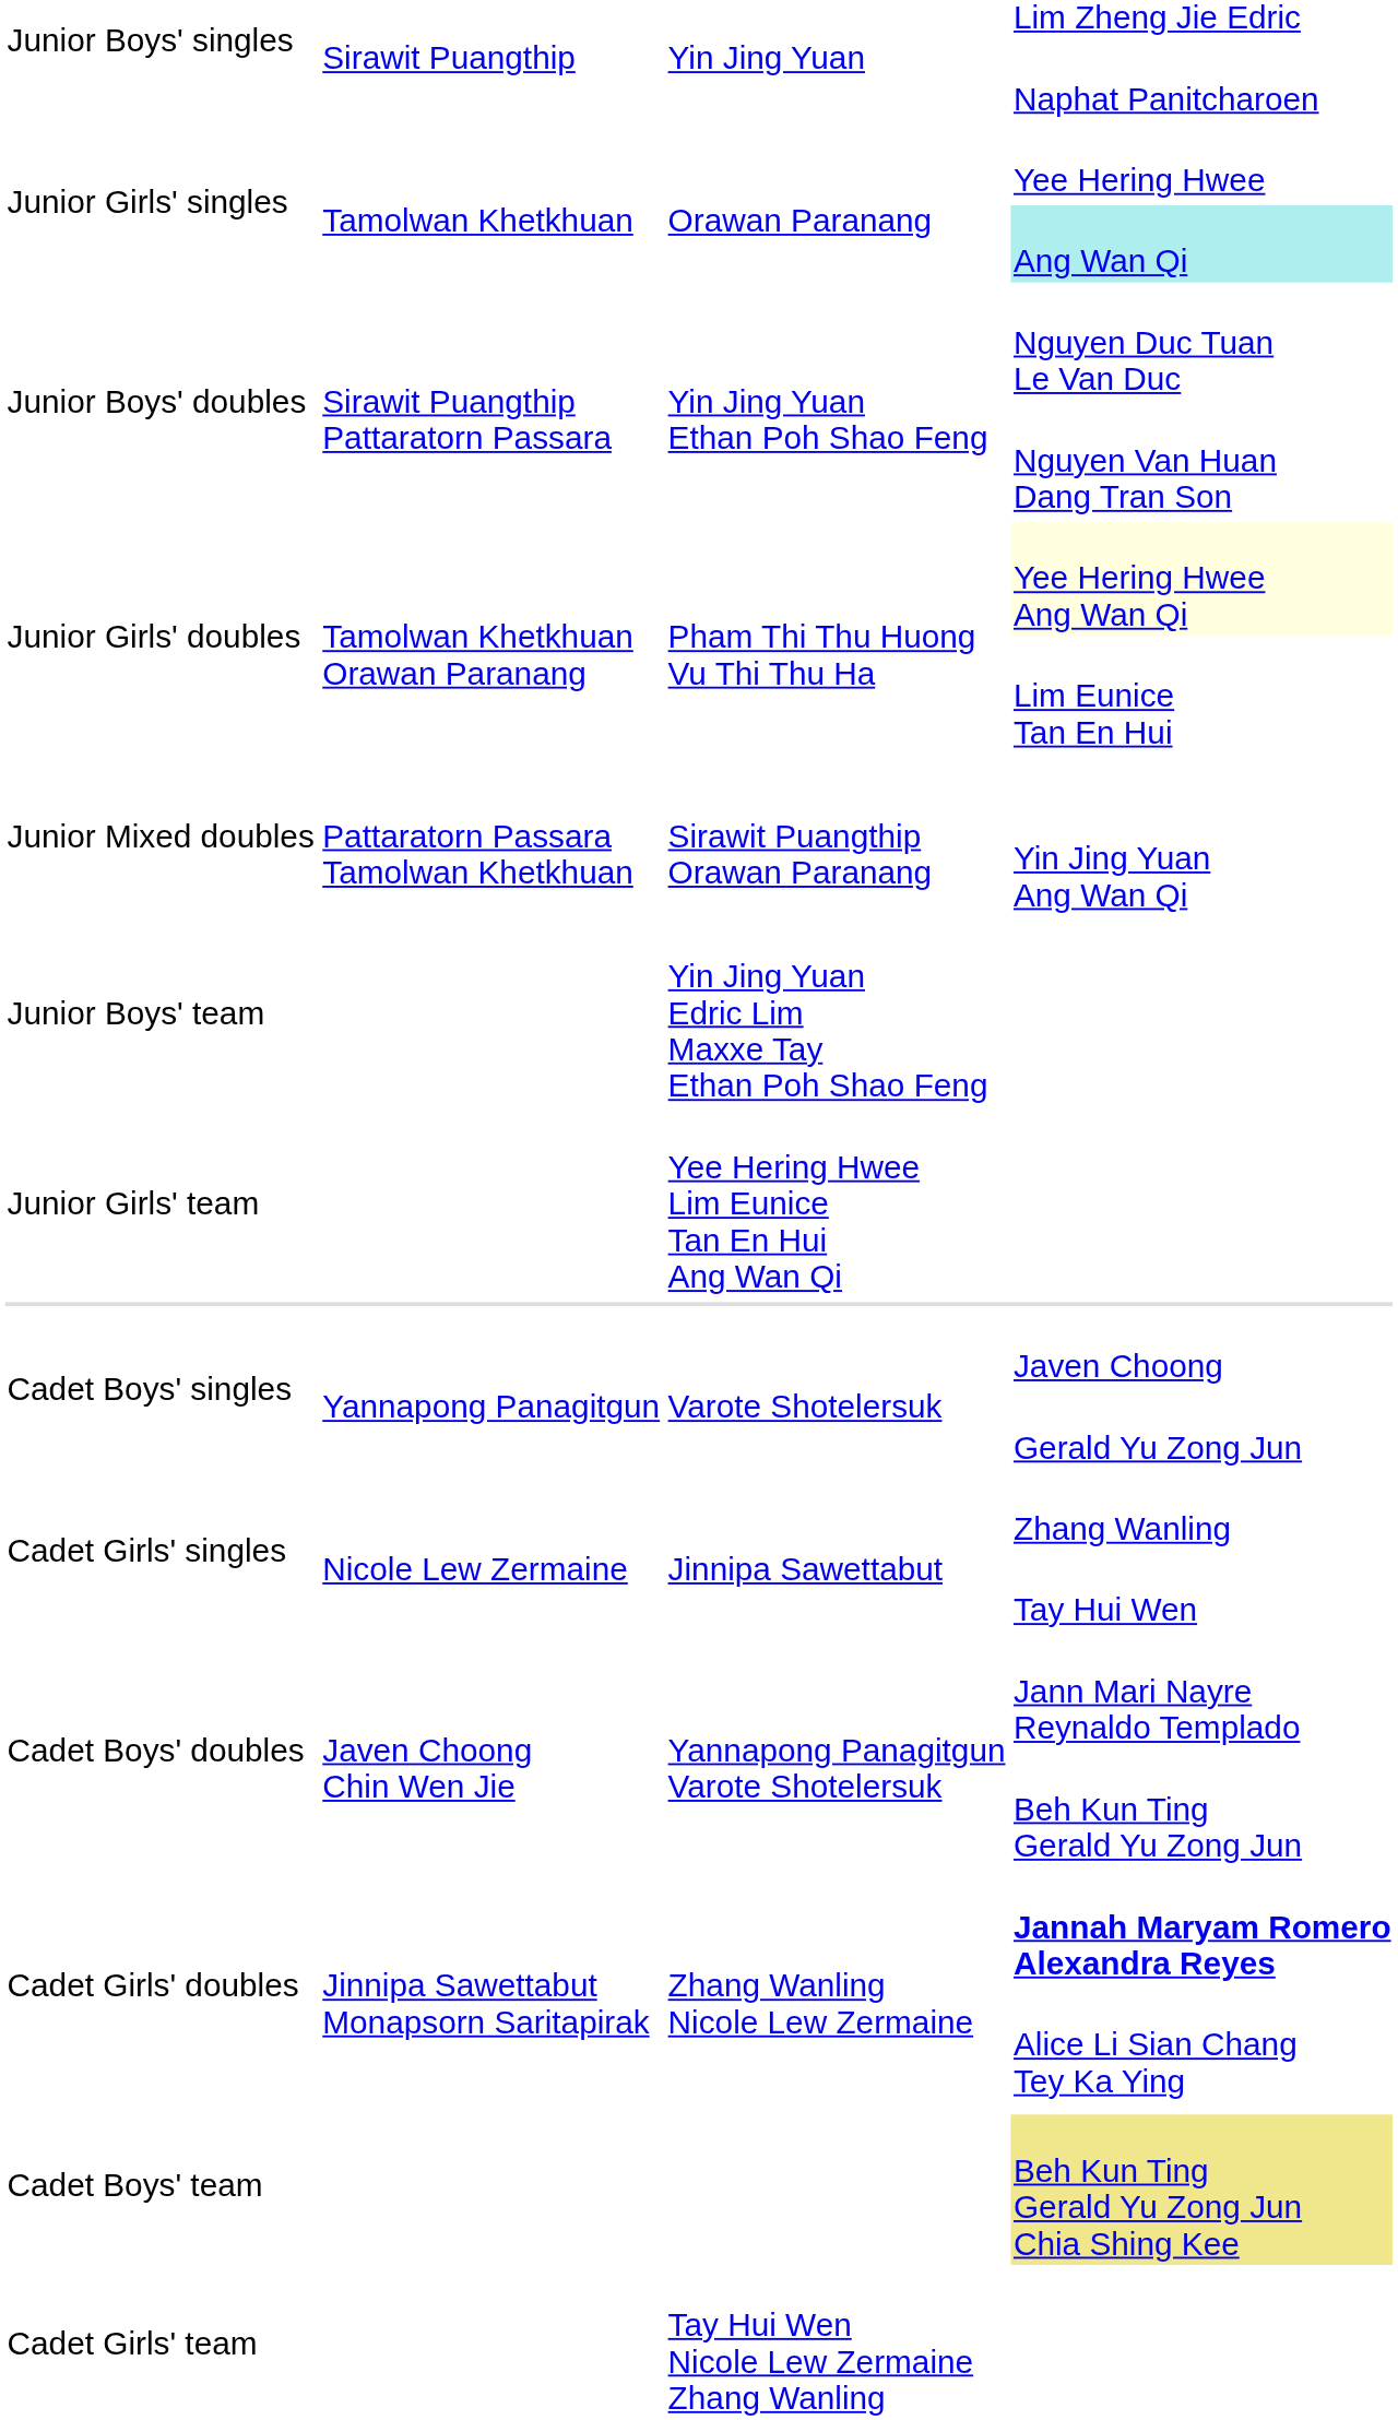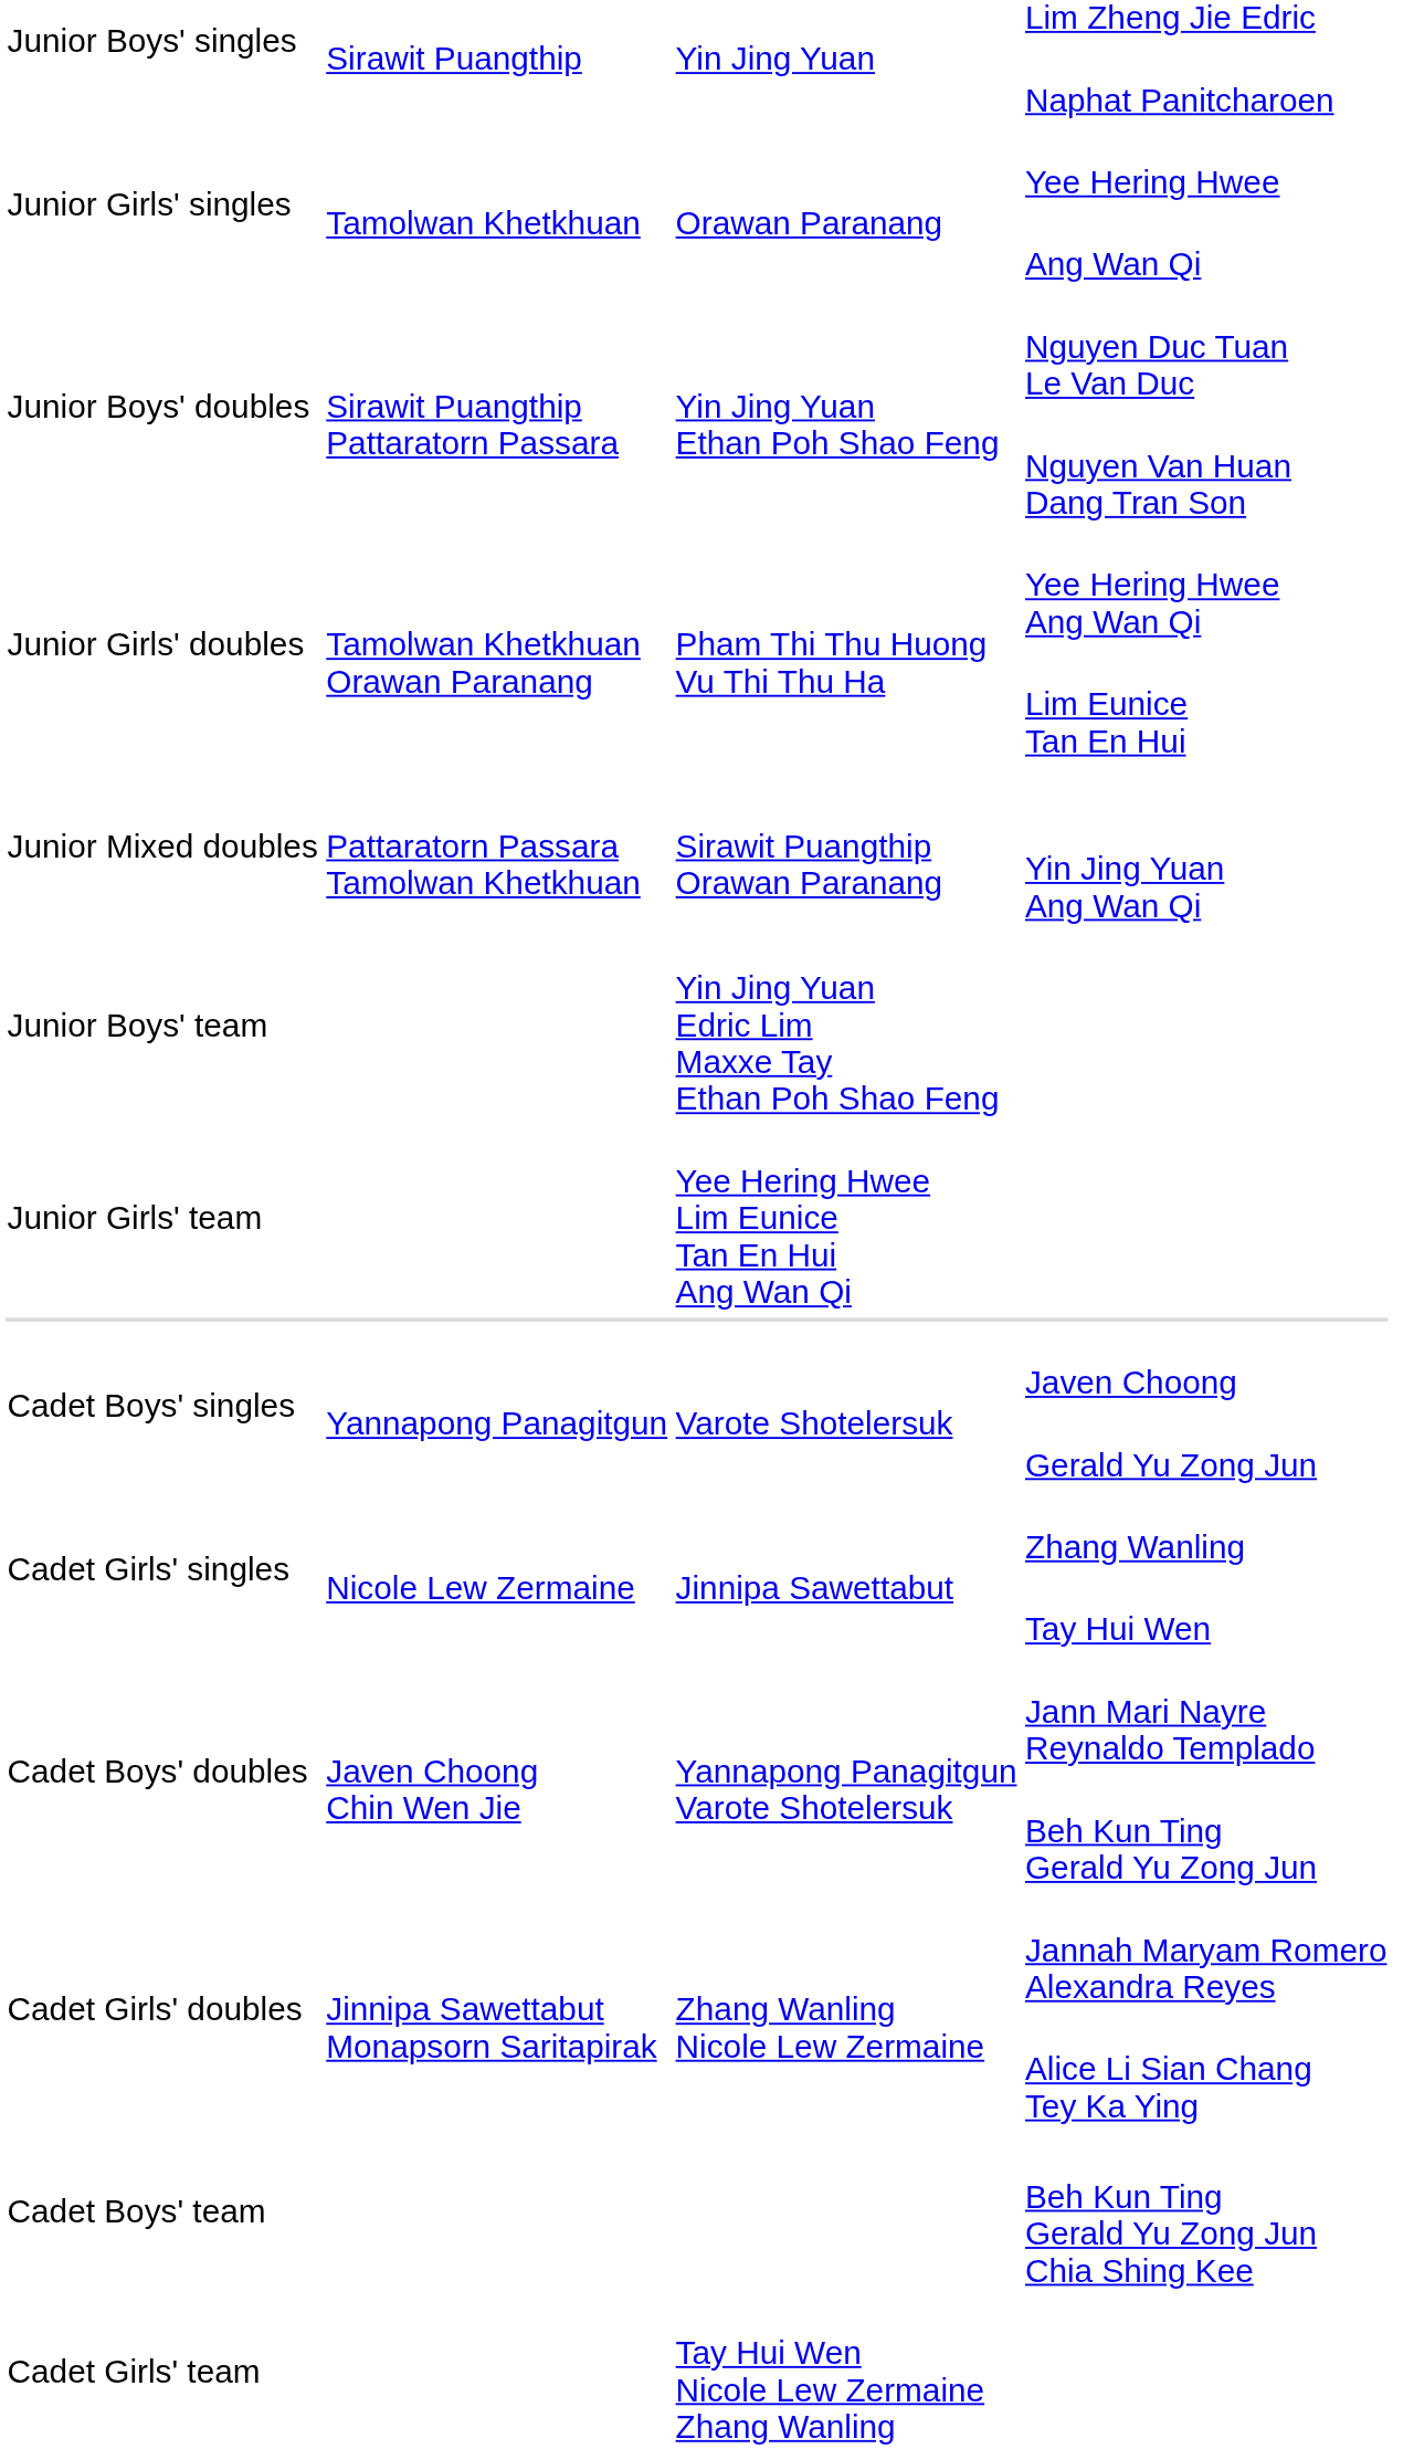Ang Wan Qi | column 4: paleturquoise background -> no background
Yee Hering Hwee Ang Wan Qi | column 4: lightyellow background -> no background
Jannah Maryam Romero Alexandra Reyes | column 4: bold -> normal
Beh Kun Ting Gerald Yu Zong Jun Chia Shing Kee | column 4: khaki background -> no background
